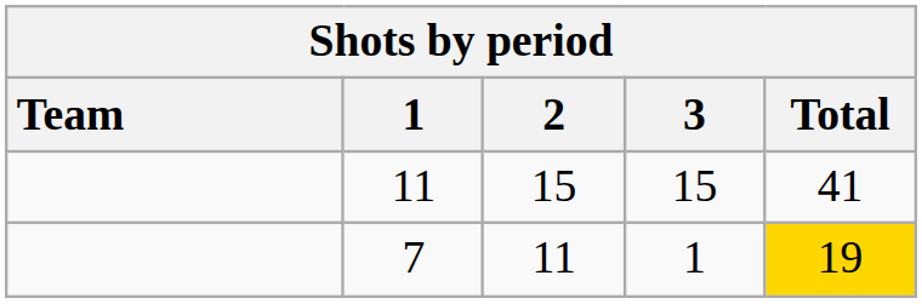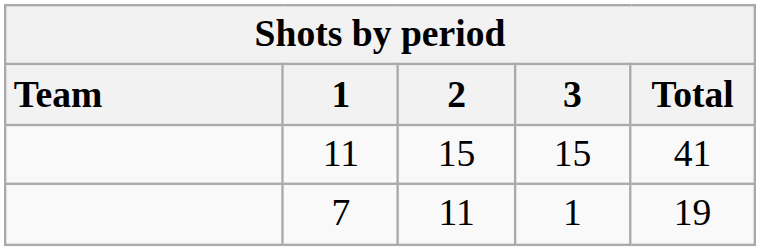7 | Total: gold background -> no background
